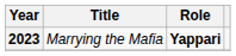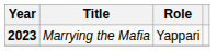2023 | Role: bold -> normal
